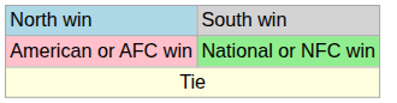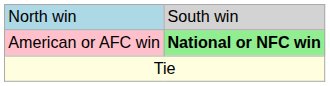American or AFC win | column 2: normal -> bold
